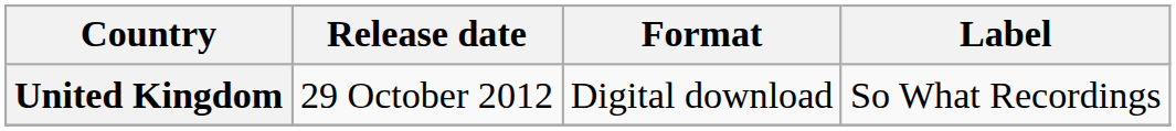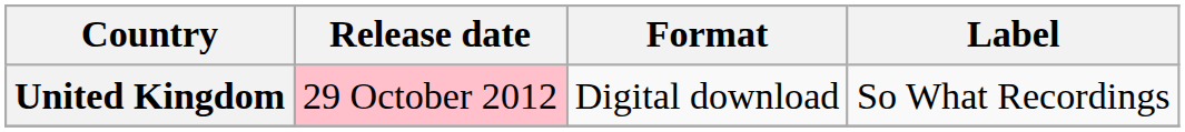United Kingdom | Release date: no background -> pink background
